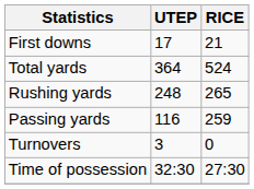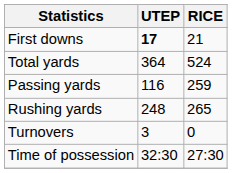First downs | UTEP: normal -> bold
rows swapped: Rushing yards <-> Passing yards
